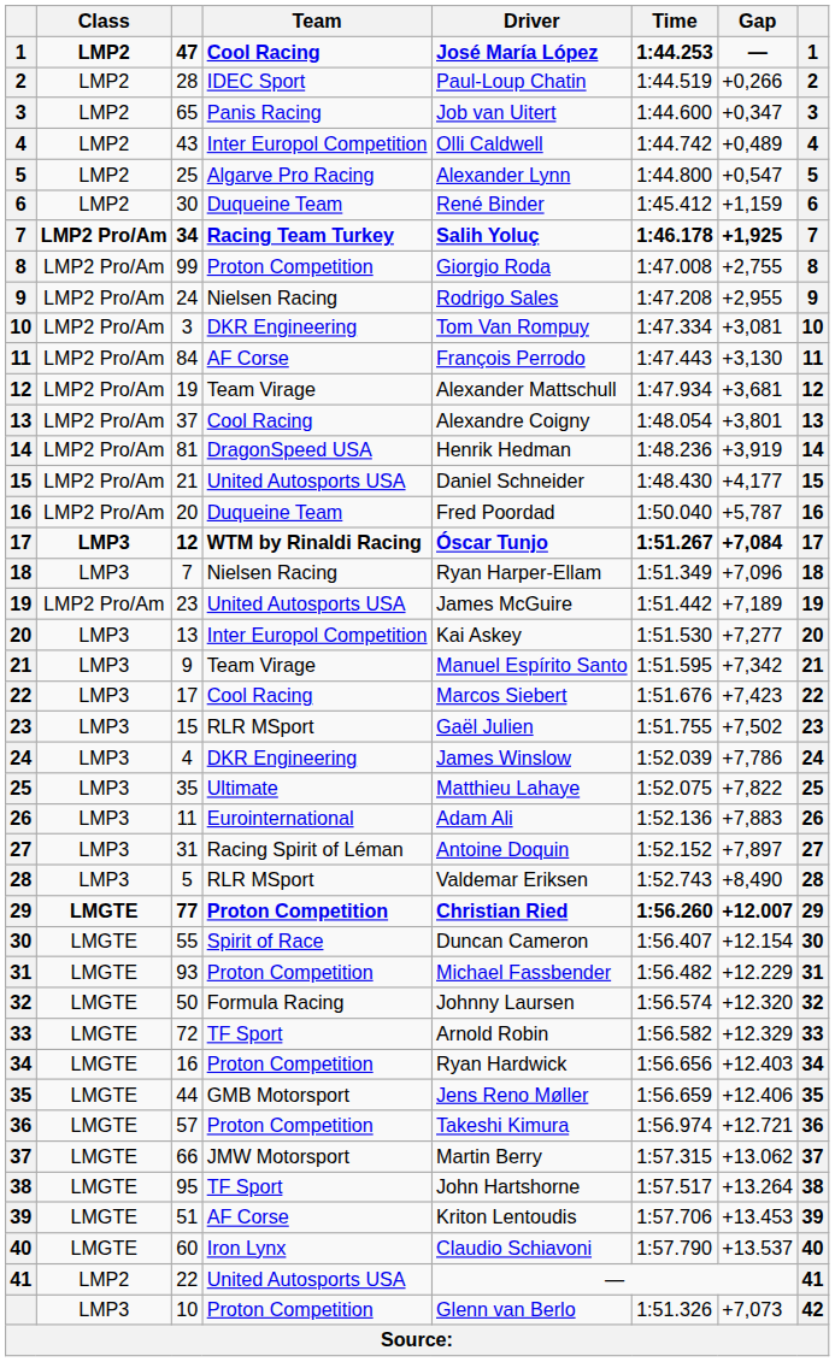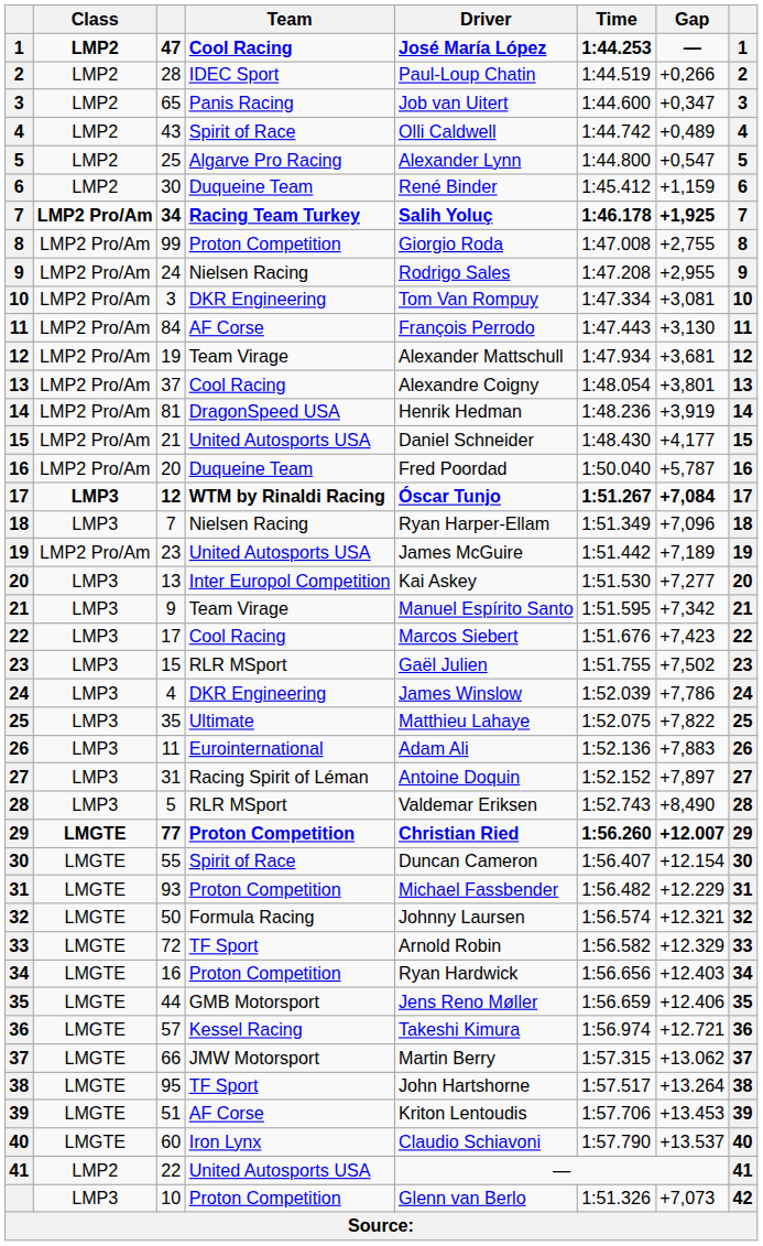row 5 | Team: Inter Europol Competition -> Spirit of Race
row 33 | Gap: +12.320 -> +12.321
row 37 | Team: Proton Competition -> Kessel Racing
